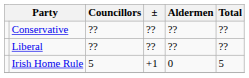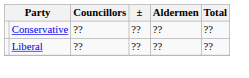- row: Irish Home Rule | 5 | +1 | 0 | 5
